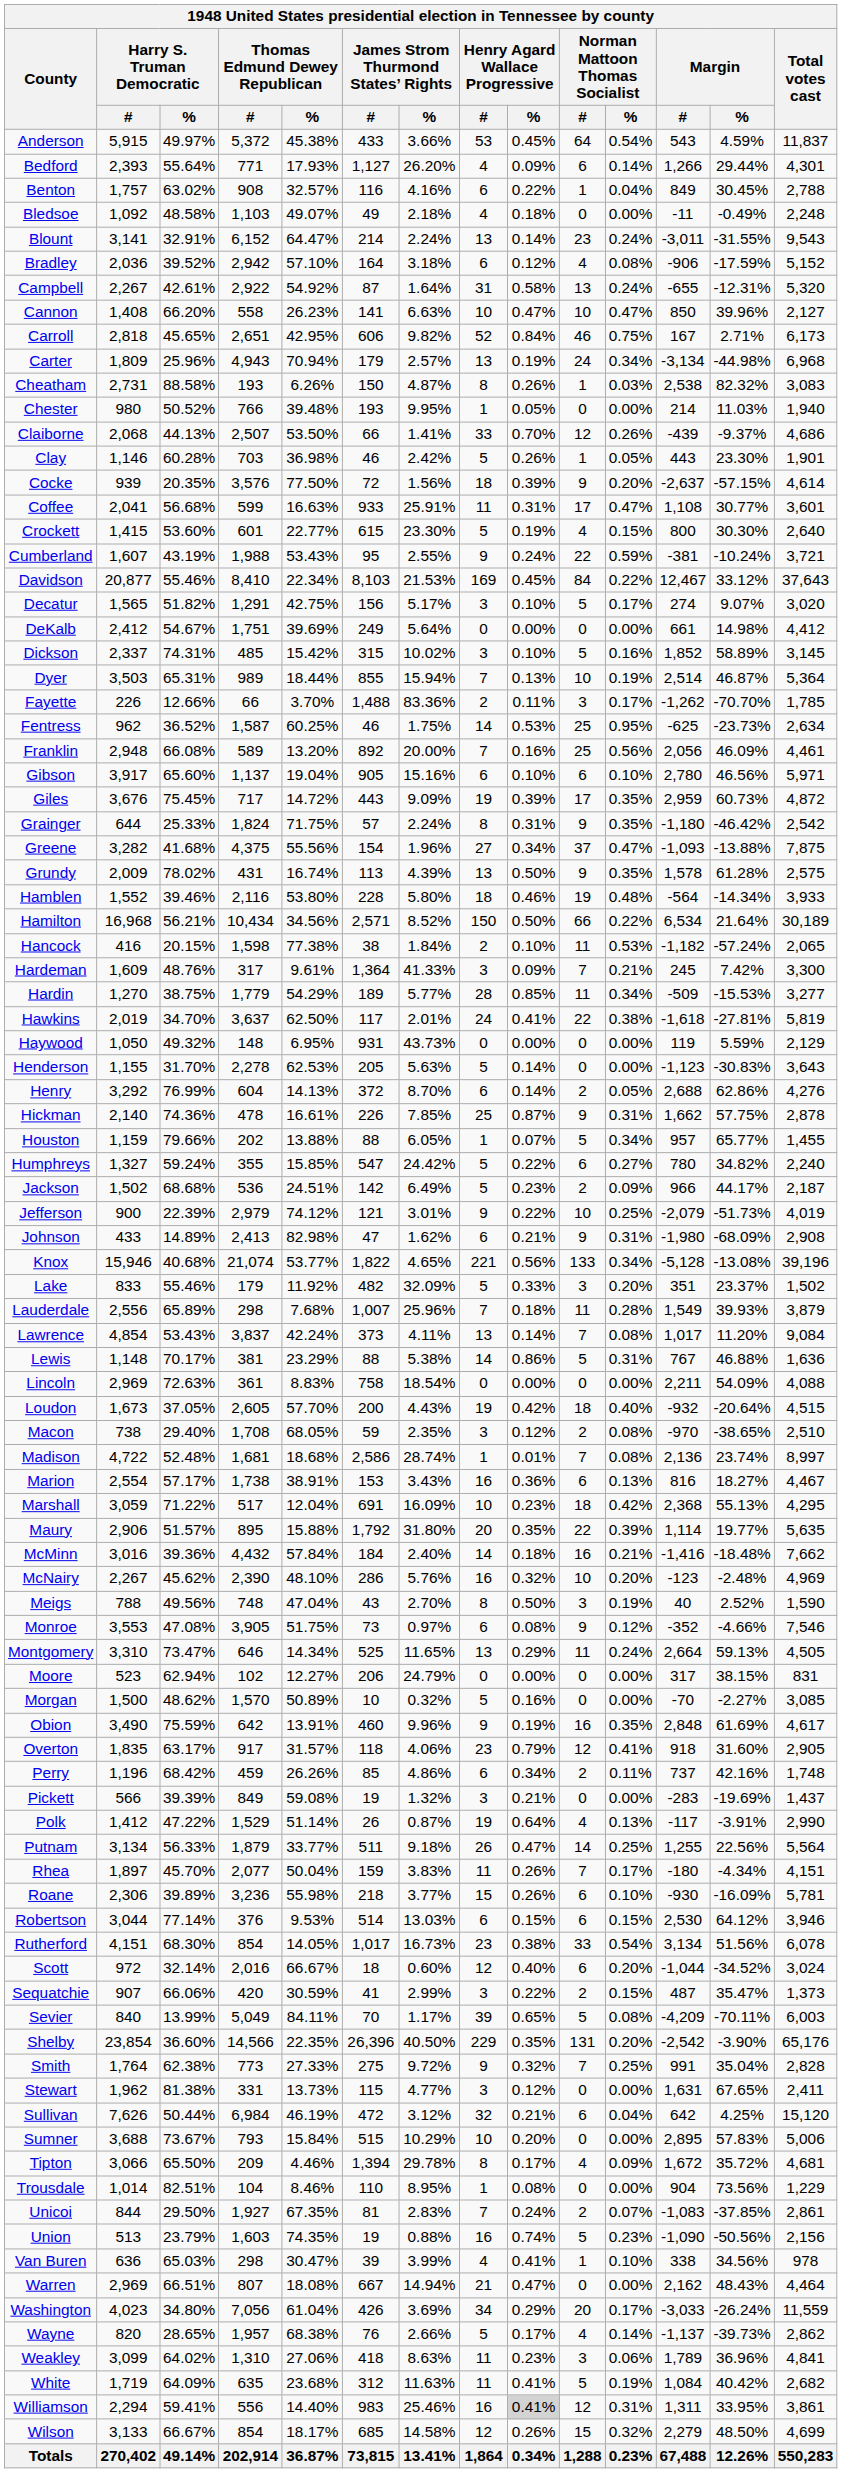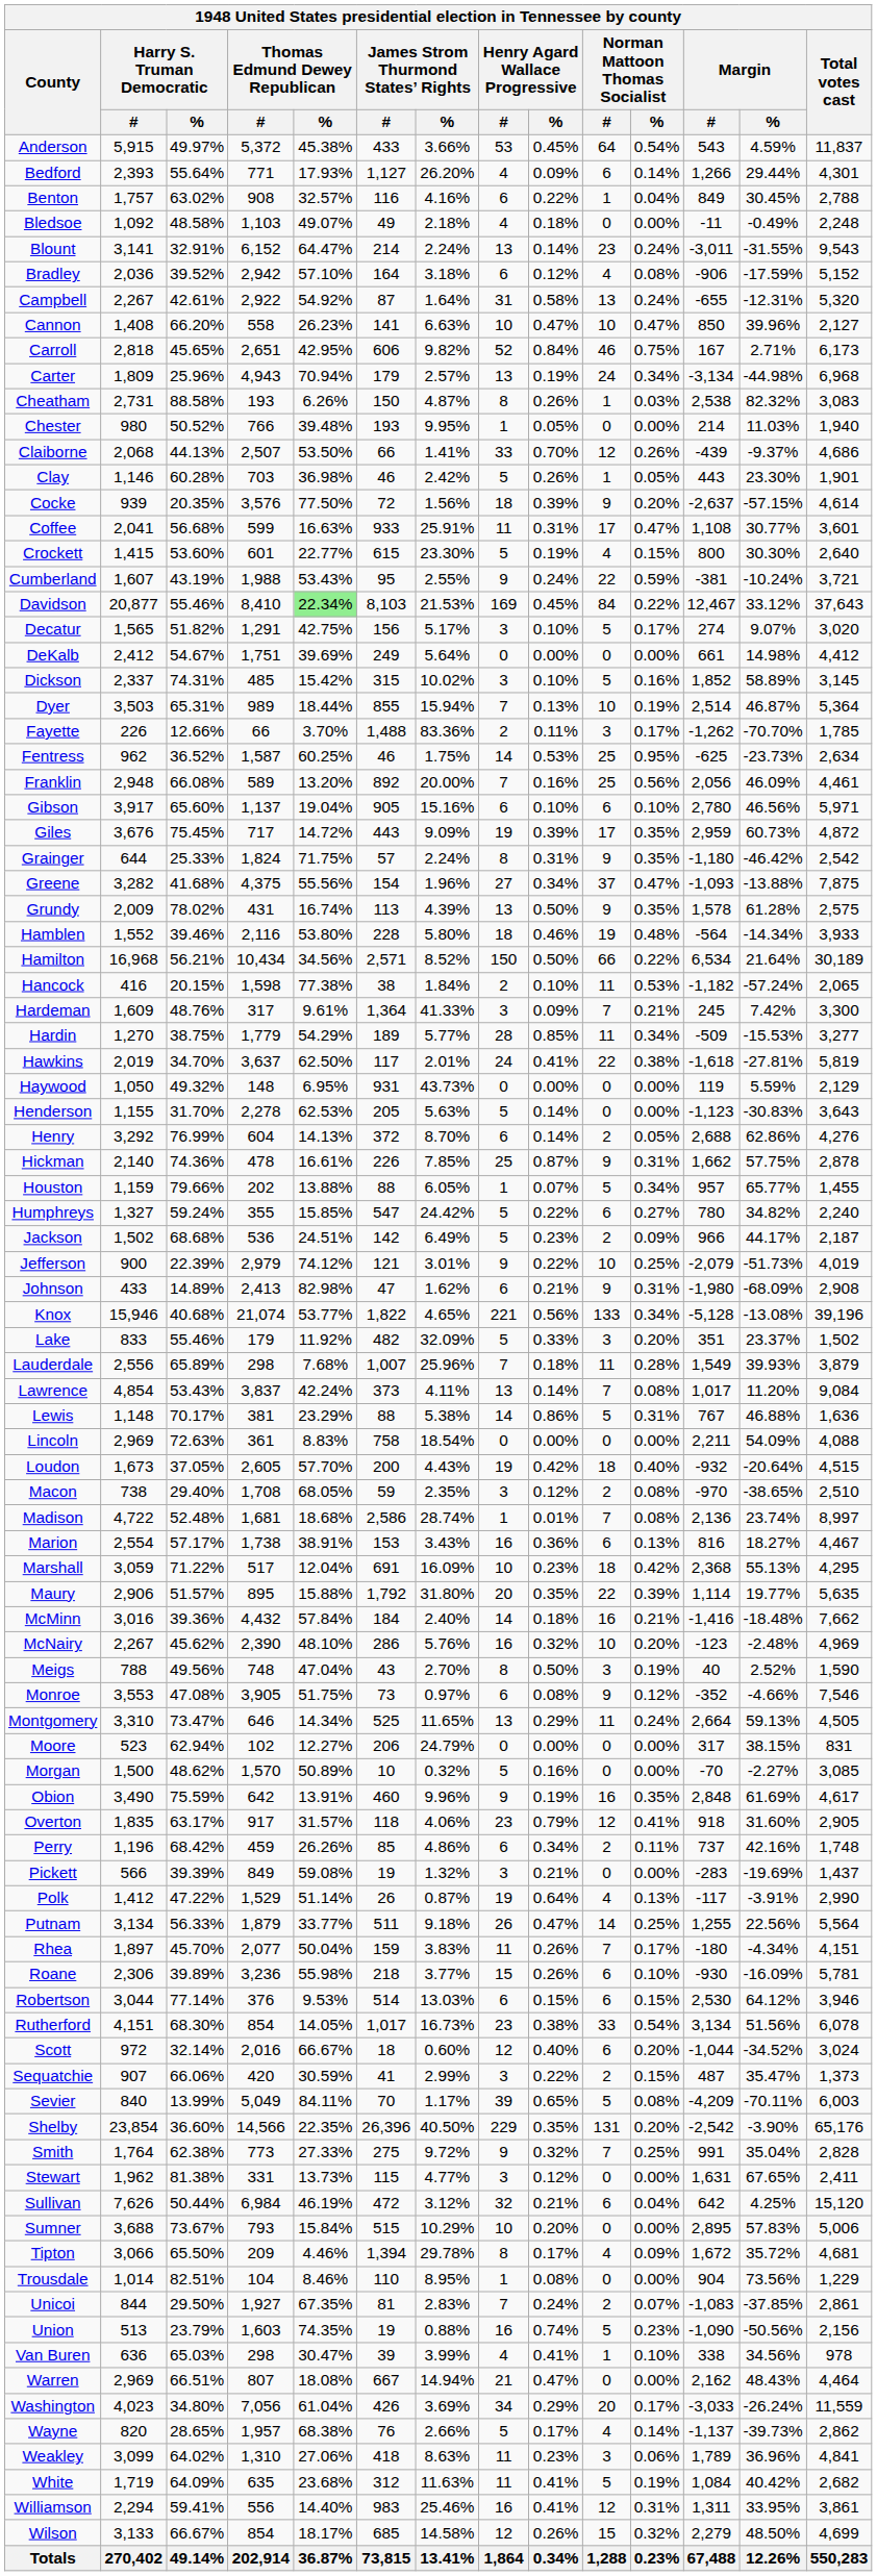Davidson | Thomas Edmund Dewey Republican / %: no background -> lightgreen background
Williamson | Henry Agard Wallace Progressive / %: lightgrey background -> no background
